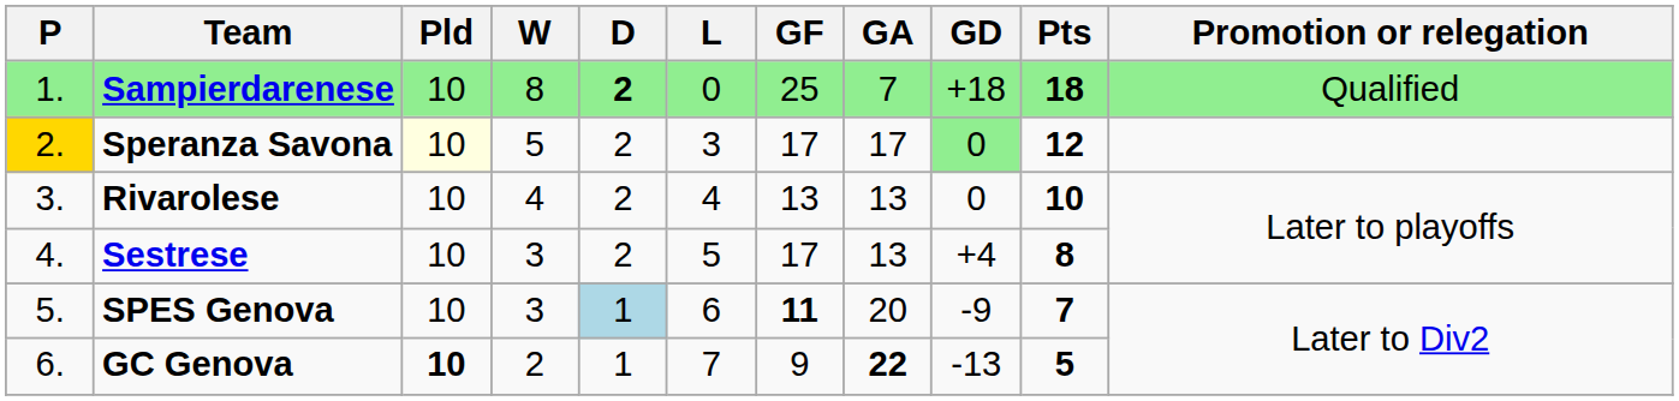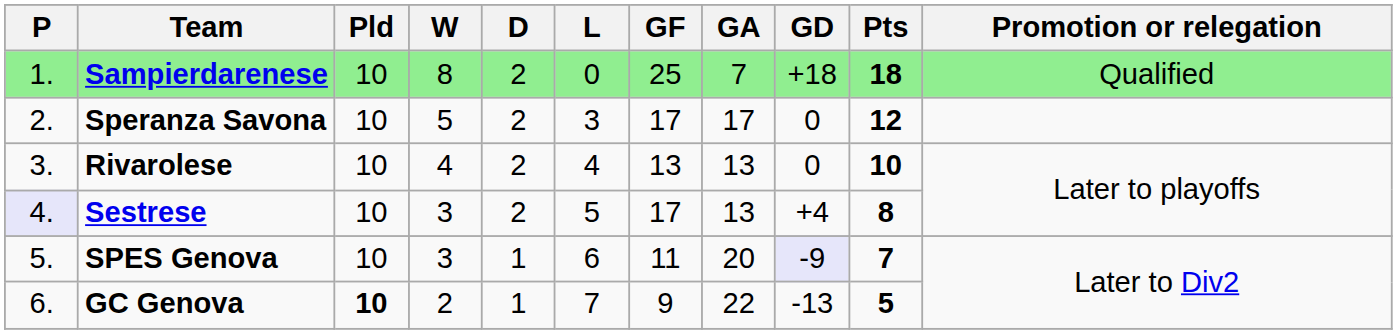Sampierdarenese | D: bold -> normal
Speranza Savona | P: gold background -> no background
Speranza Savona | Pld: lightyellow background -> no background
Speranza Savona | GD: lightgreen background -> no background
Sestrese | P: no background -> lavender background
SPES Genova | D: lightblue background -> no background
SPES Genova | GF: bold -> normal
SPES Genova | GD: no background -> lavender background
GC Genova | GA: bold -> normal
